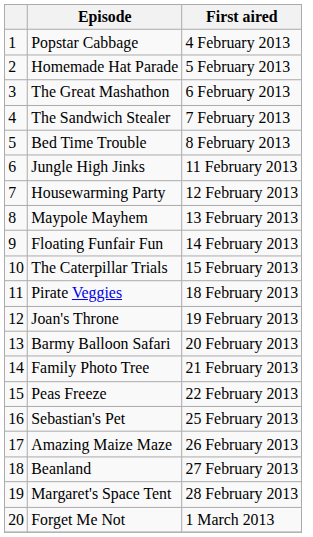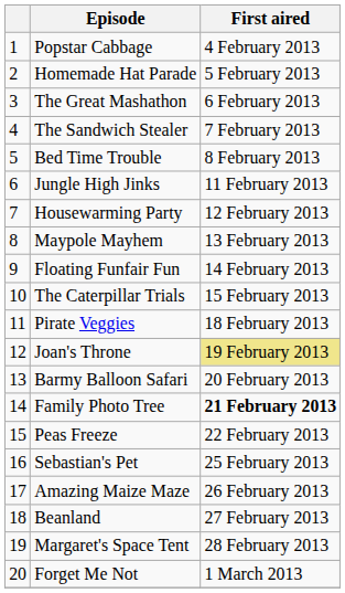Joan's Throne | First aired: no background -> khaki background
Family Photo Tree | First aired: normal -> bold
